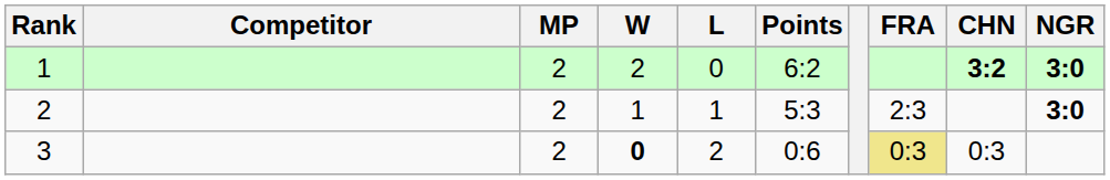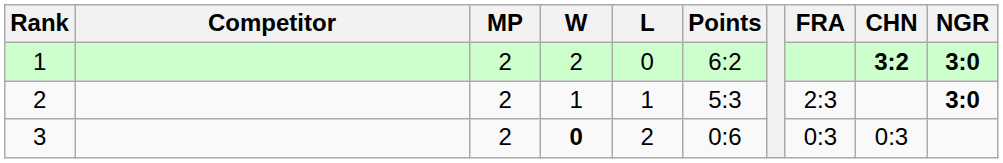3 | FRA: khaki background -> no background
